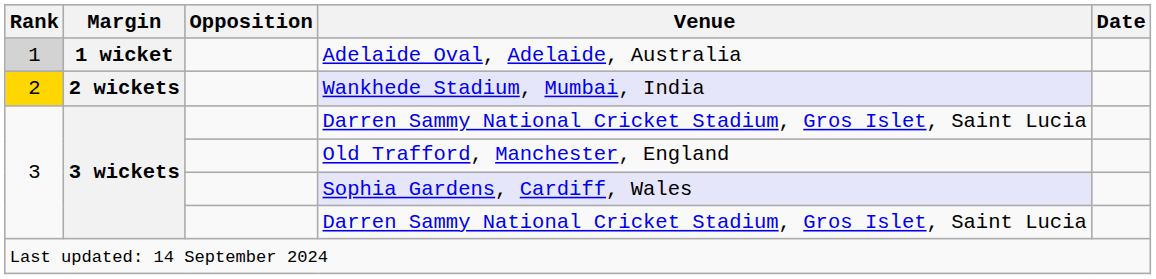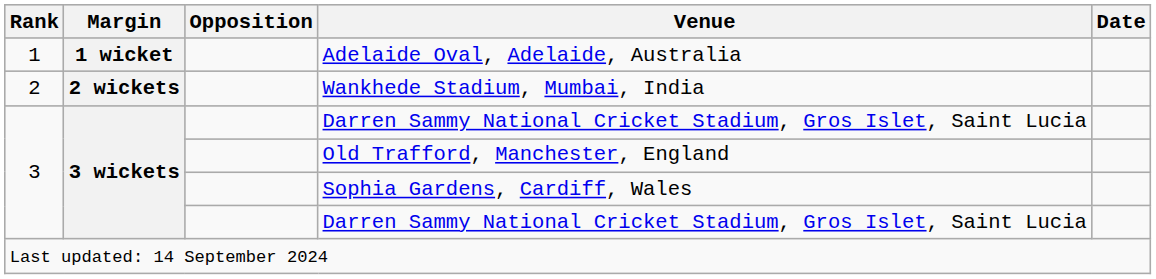Adelaide Oval, Adelaide, Australia | Rank: lightgrey background -> no background
Wankhede Stadium, Mumbai, India | Rank: gold background -> no background
Wankhede Stadium, Mumbai, India | Venue: lavender background -> no background
Sophia Gardens, Cardiff, Wales | Venue: lavender background -> no background
